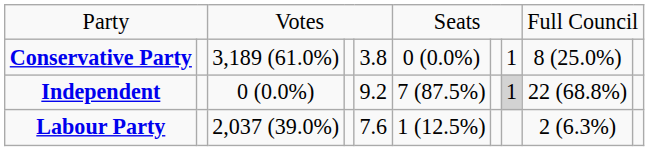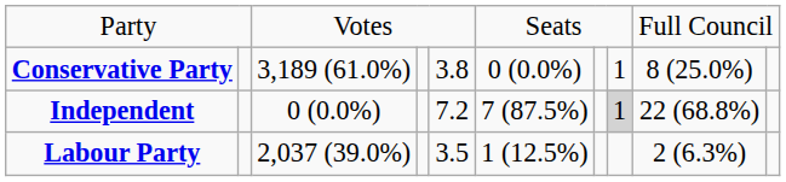Independent | column 5: 9.2 -> 7.2
Labour Party | column 5: 7.6 -> 3.5
